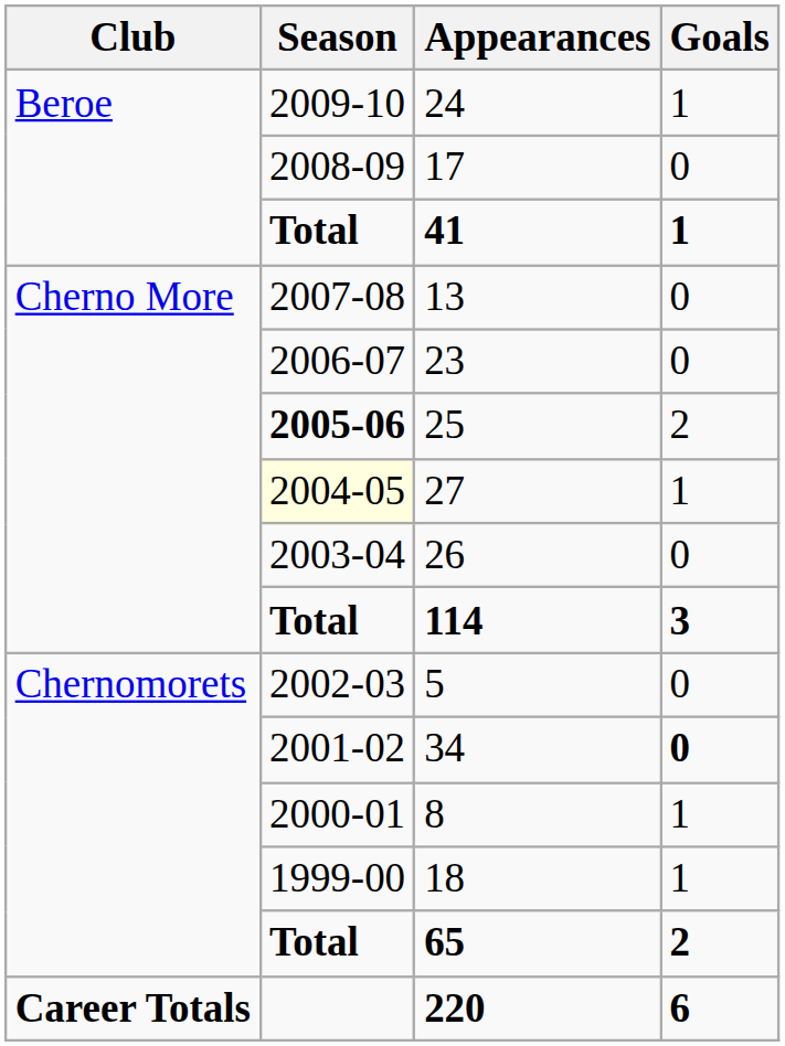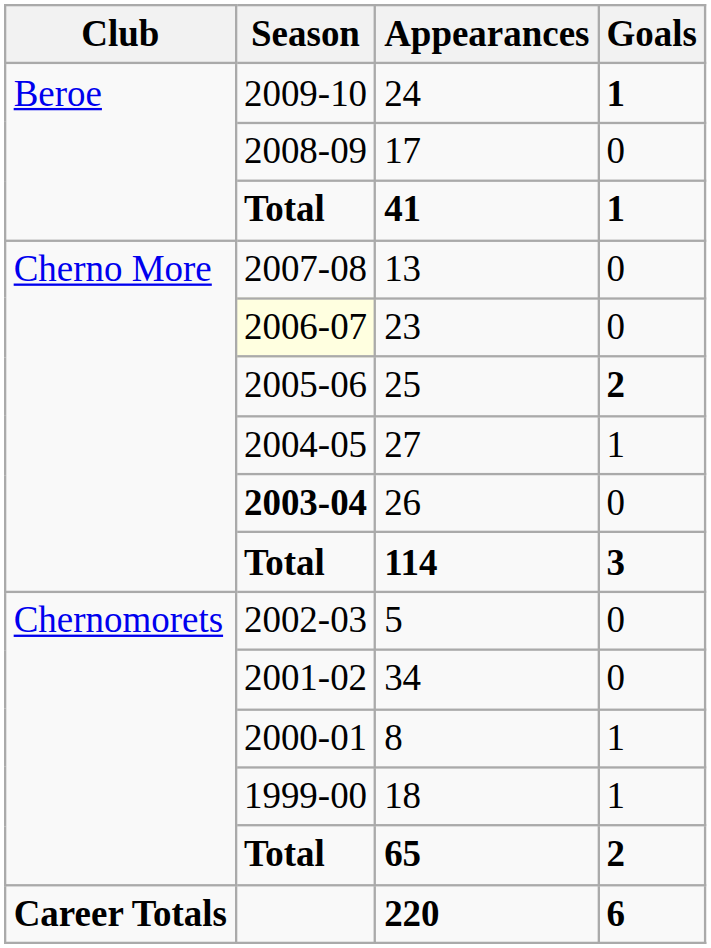24 | Goals: normal -> bold
23 | Season: no background -> lightyellow background
25 | Season: bold -> normal
25 | Goals: normal -> bold
27 | Season: lightyellow background -> no background
26 | Season: normal -> bold
34 | Goals: bold -> normal
